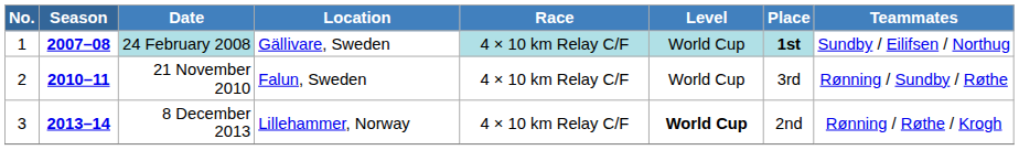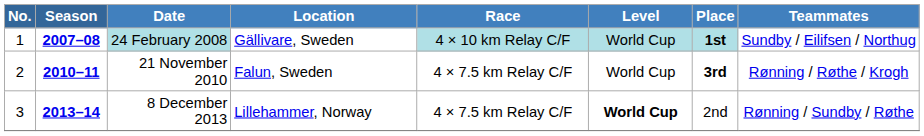21 November 2010 | Race: 4 × 10 km Relay C/F -> 4 × 7.5 km Relay C/F
21 November 2010 | Place: normal -> bold
21 November 2010 | Teammates: Rønning / Sundby / Røthe -> Rønning / Røthe / Krogh
8 December 2013 | Race: 4 × 10 km Relay C/F -> 4 × 7.5 km Relay C/F
8 December 2013 | Teammates: Rønning / Røthe / Krogh -> Rønning / Sundby / Røthe
